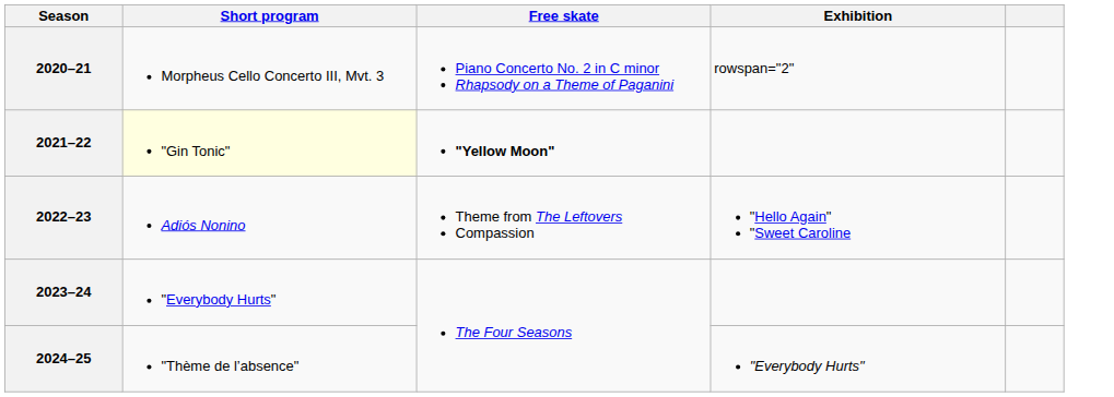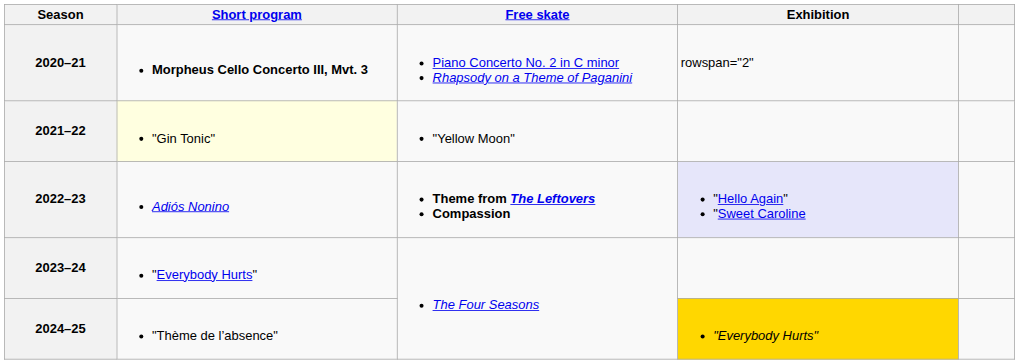2020–21 | Short program: normal -> bold
2021–22 | Free skate: bold -> normal
2022–23 | Free skate: normal -> bold
2022–23 | Exhibition: no background -> lavender background
2024–25 | Exhibition: no background -> gold background
